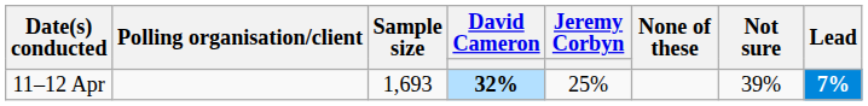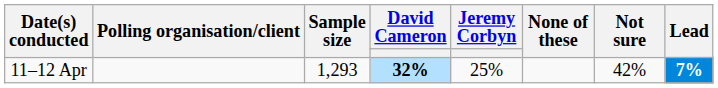11–12 Apr | Sample size: 1,693 -> 1,293
11–12 Apr | Not sure: 39% -> 42%
